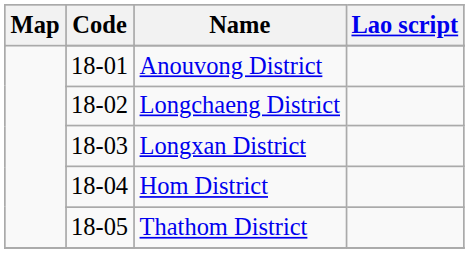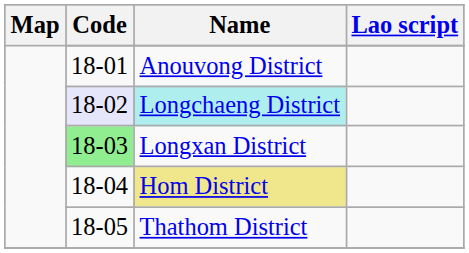Longchaeng District | Code: no background -> lavender background
Longchaeng District | Name: no background -> paleturquoise background
Longxan District | Code: no background -> lightgreen background
Hom District | Name: no background -> khaki background
